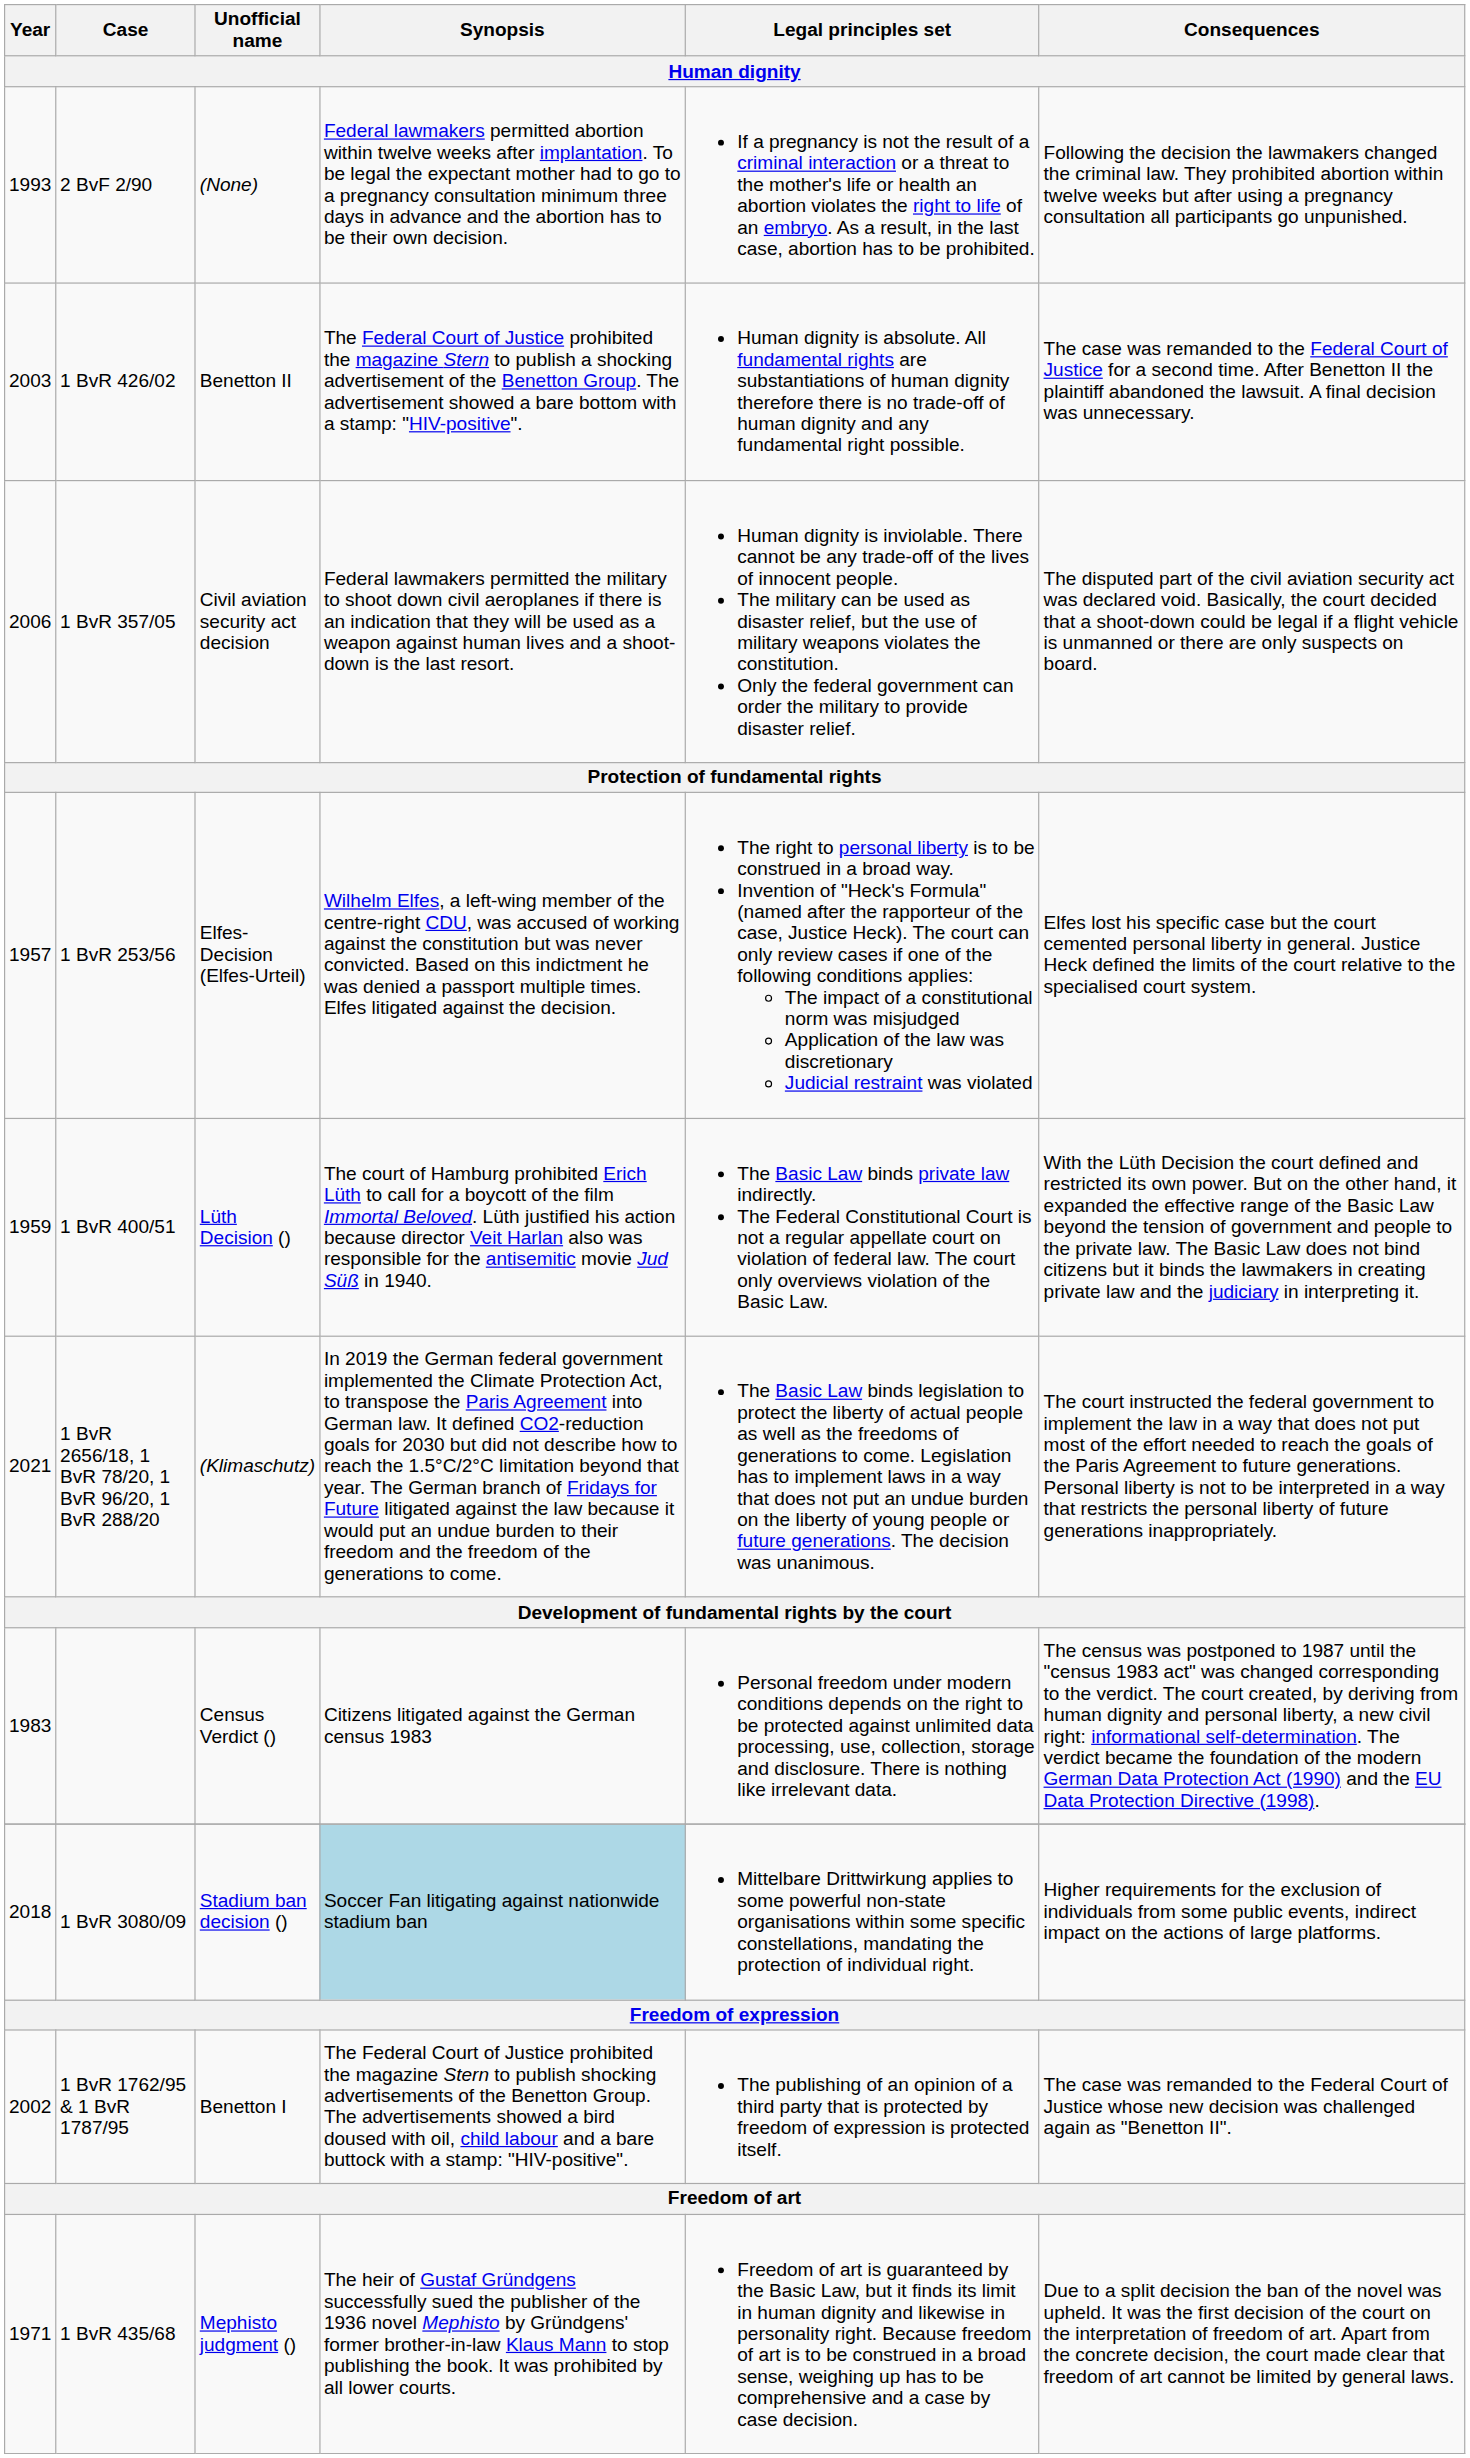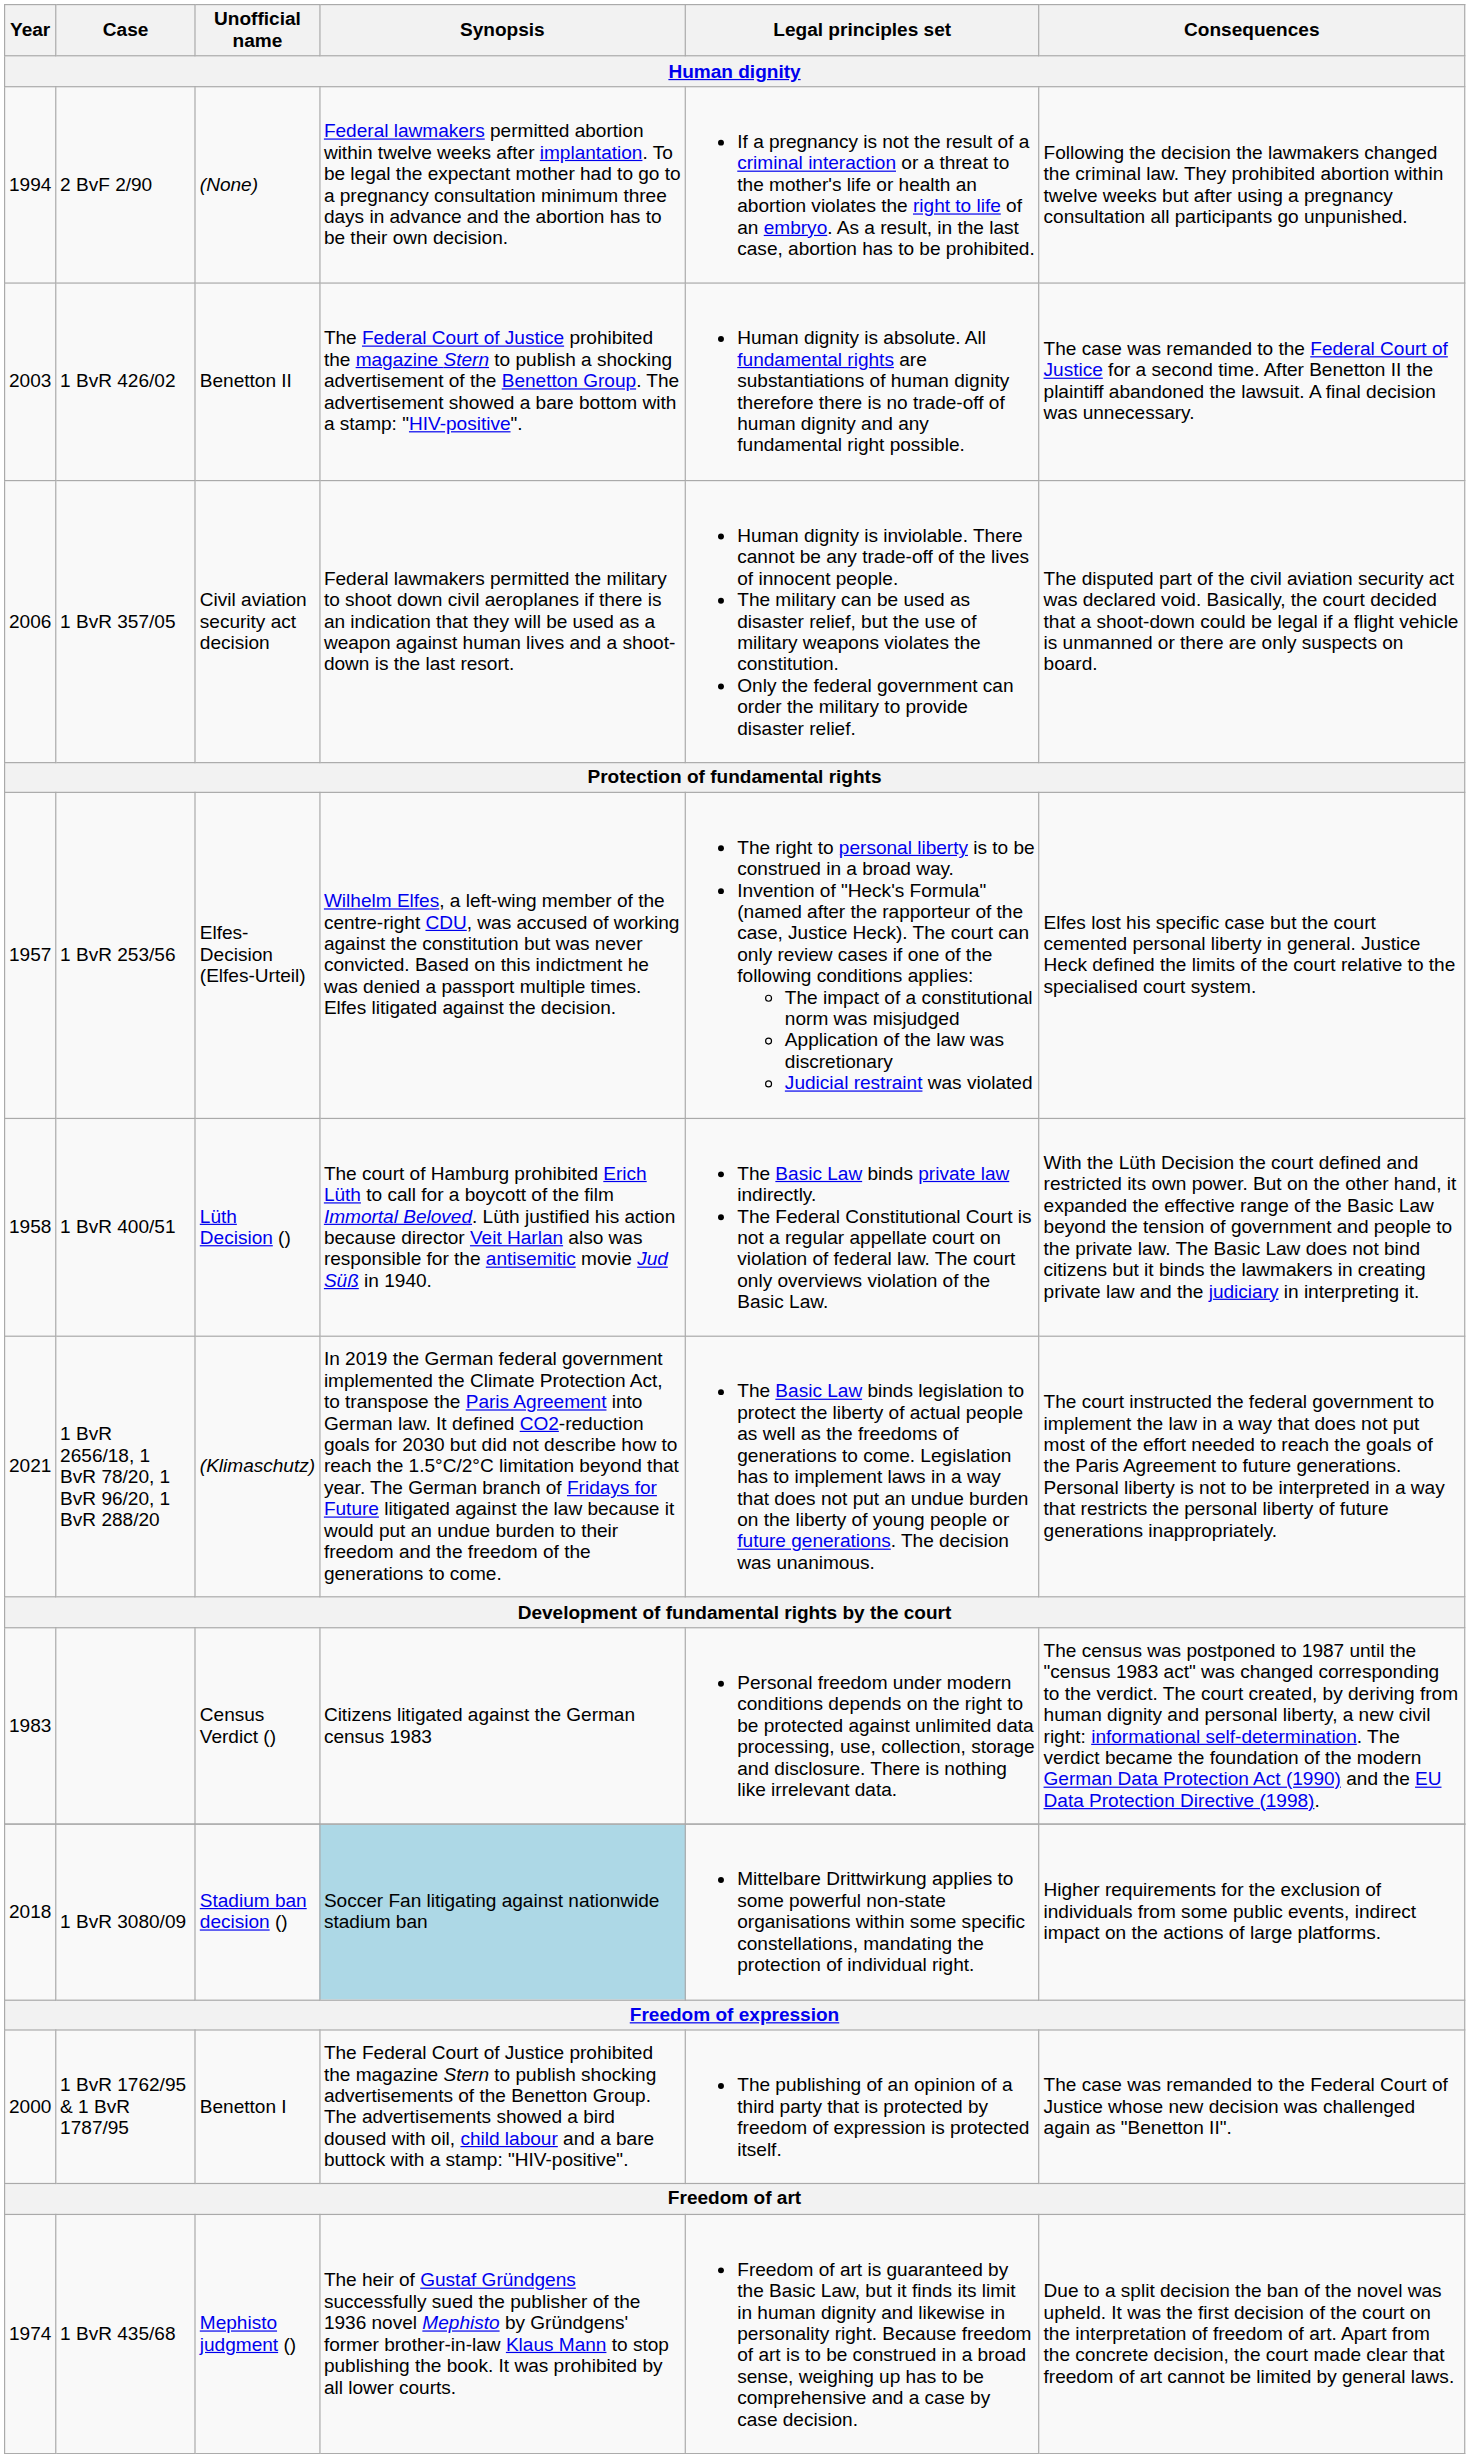2 BvF 2/90 | Year: 1993 -> 1994
1 BvR 400/51 | Year: 1959 -> 1958
1 BvR 1762/95 & 1 BvR 1787/95 | Year: 2002 -> 2000
1 BvR 435/68 | Year: 1971 -> 1974
